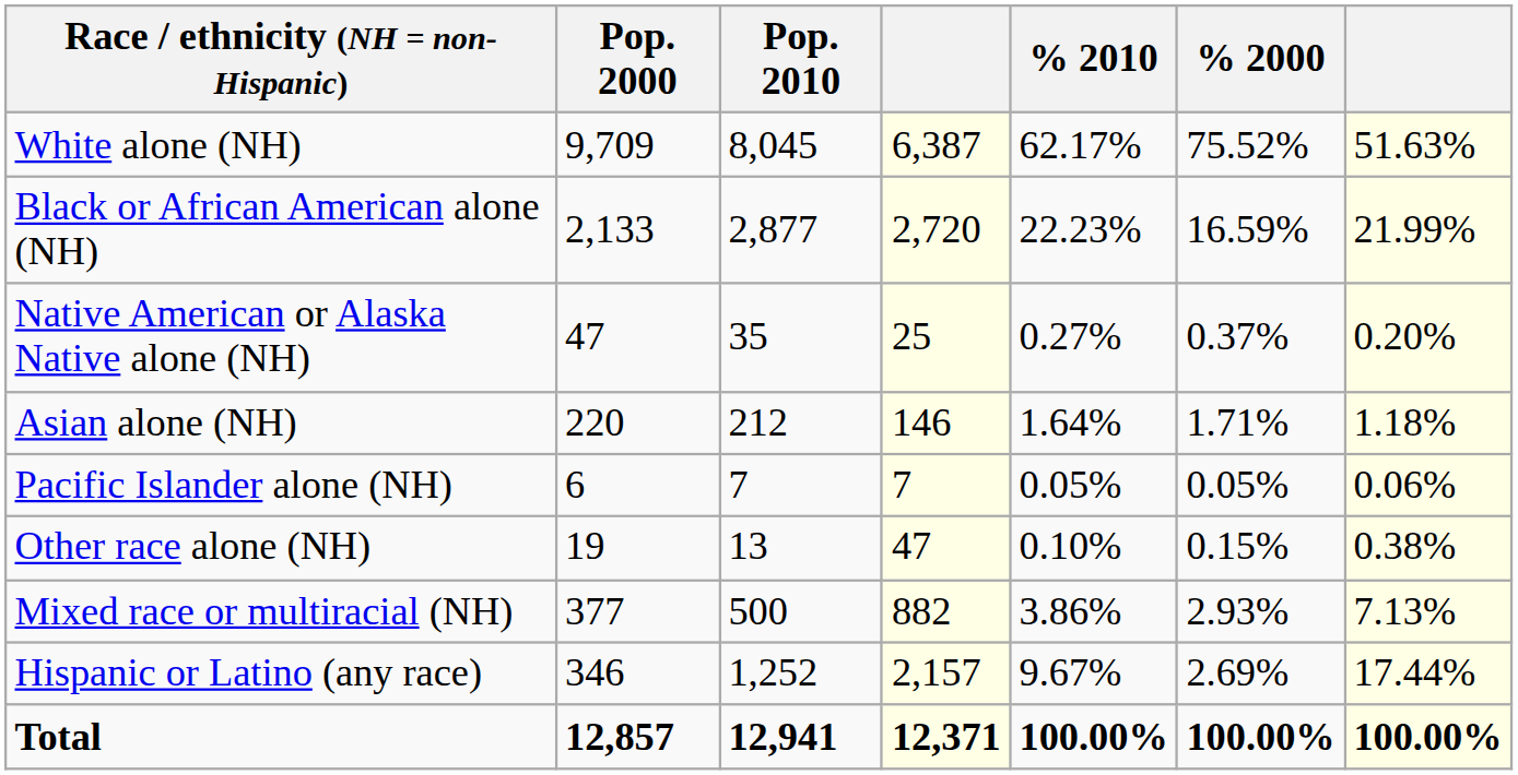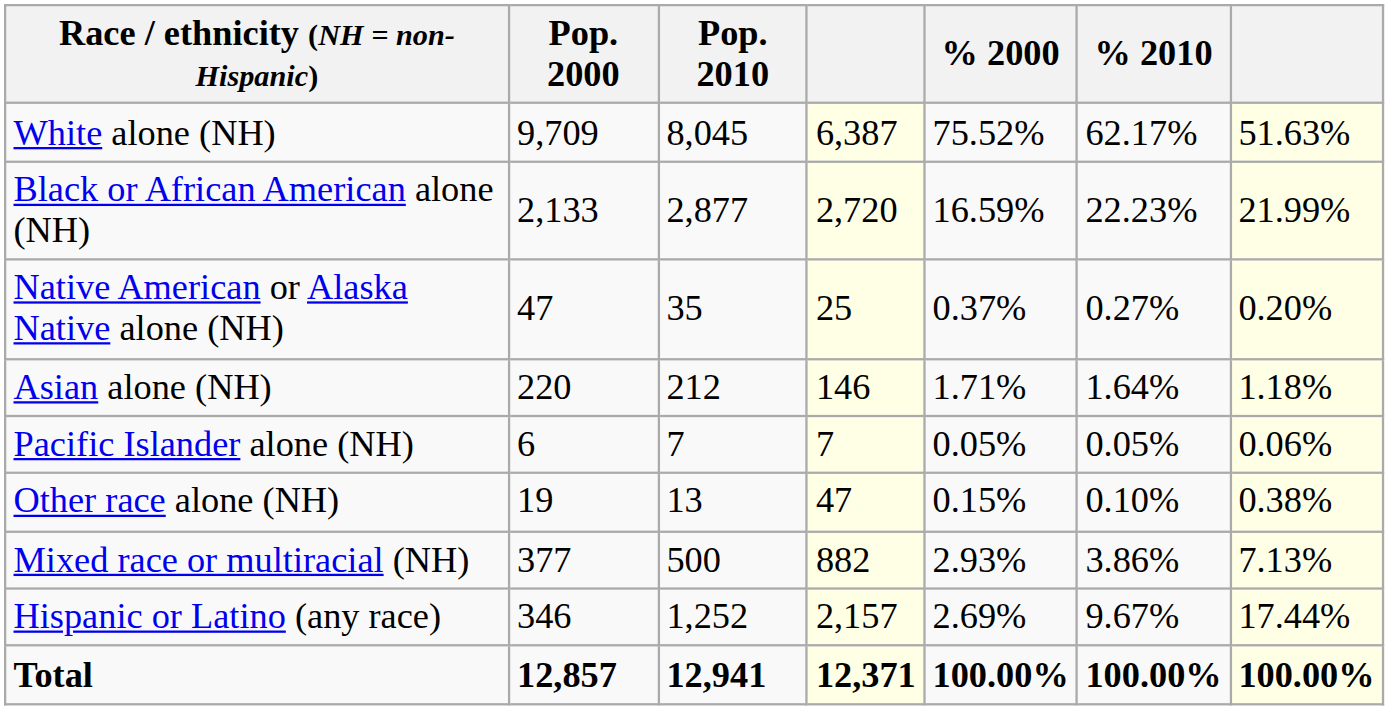columns swapped: % 2000 <-> % 2010
